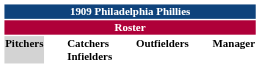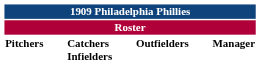Pitchers | column 1: lightgrey background -> no background
